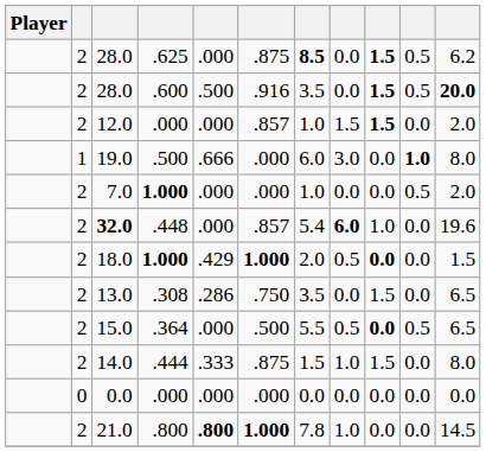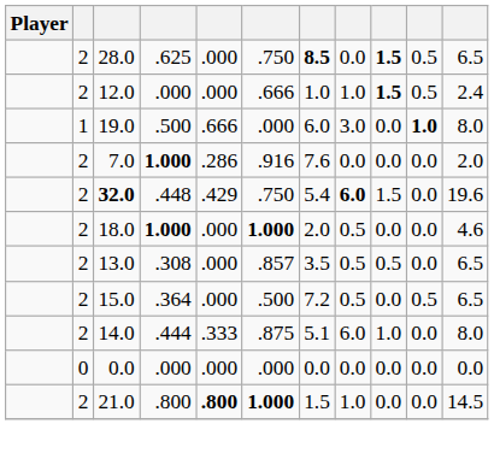28.0 / .625 | column 6: .875 -> .750
28.0 / .625 | column 11: 6.2 -> 6.5
- row: 2 | 28.0 | .600 | .500 | .916 | 3.5 | 0.0 | 1.5 | 0.5 | 20.0
12.0 | column 6: .857 -> .666
12.0 | column 8: 1.5 -> 1.0
12.0 | column 10: 0.0 -> 0.5
12.0 | column 11: 2.0 -> 2.4
7.0 | column 5: .000 -> .286
7.0 | column 6: .000 -> .916
7.0 | column 7: 1.0 -> 7.6
7.0 | column 10: 0.5 -> 0.0
32.0 | column 5: .000 -> .429
32.0 | column 6: .857 -> .750
32.0 | column 9: 1.0 -> 1.5
18.0 | column 5: .429 -> .000
18.0 | column 9: bold -> normal
18.0 | column 11: 1.5 -> 4.6
13.0 | column 5: .286 -> .000
13.0 | column 6: .750 -> .857
13.0 | column 8: 0.0 -> 0.5
13.0 | column 9: 1.5 -> 0.5
15.0 | column 7: 5.5 -> 7.2
15.0 | column 9: bold -> normal
14.0 | column 7: 1.5 -> 5.1
14.0 | column 8: 1.0 -> 6.0
14.0 | column 9: 1.5 -> 1.0
21.0 | column 7: 7.8 -> 1.5
